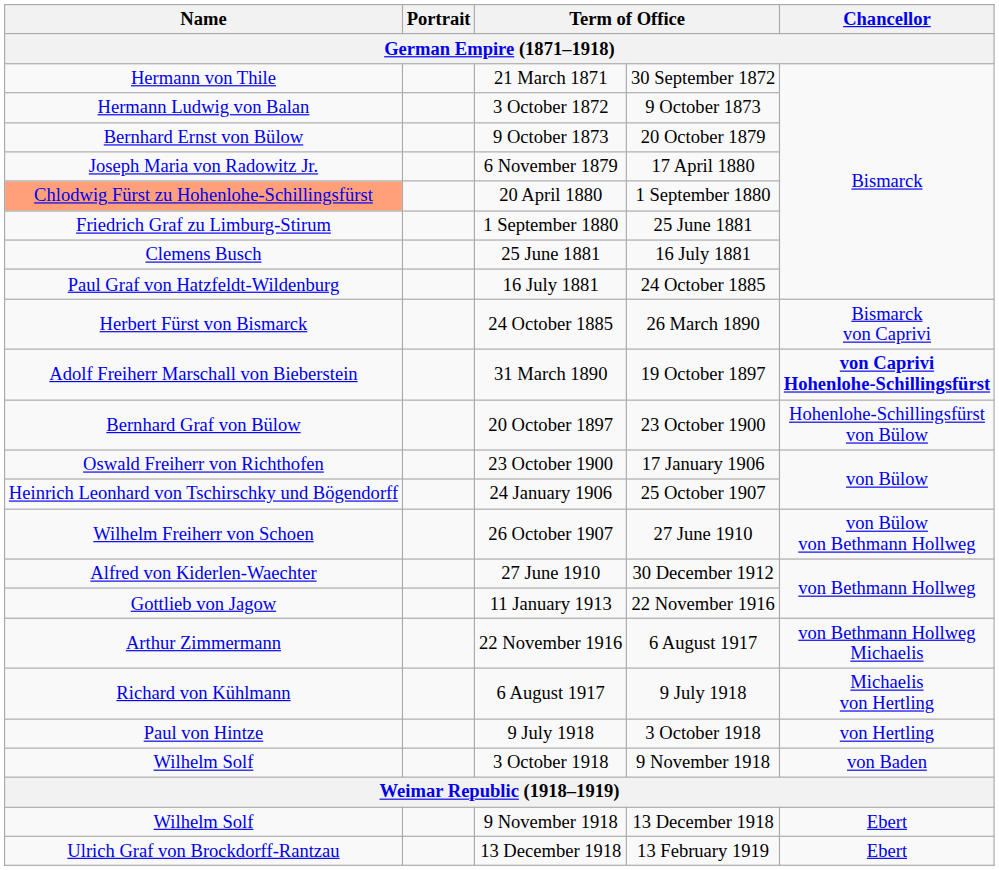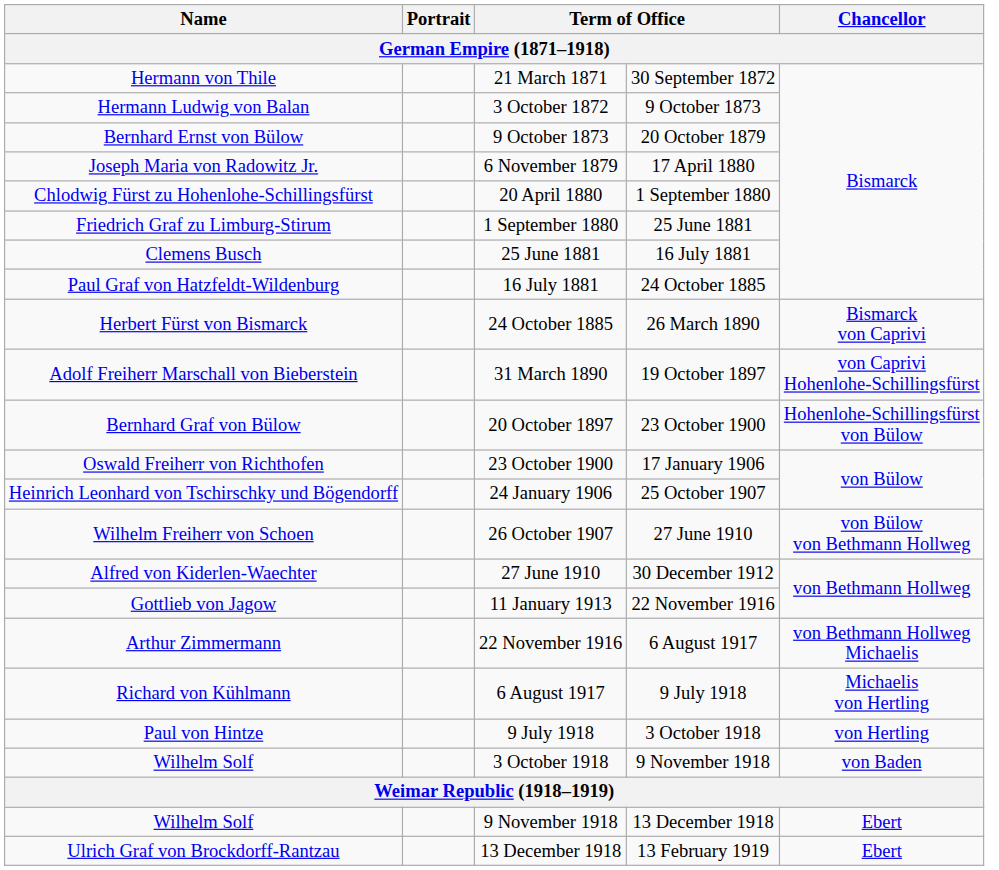20 April 1880 | Name: lightsalmon background -> no background
31 March 1890 | Chancellor: bold -> normal
